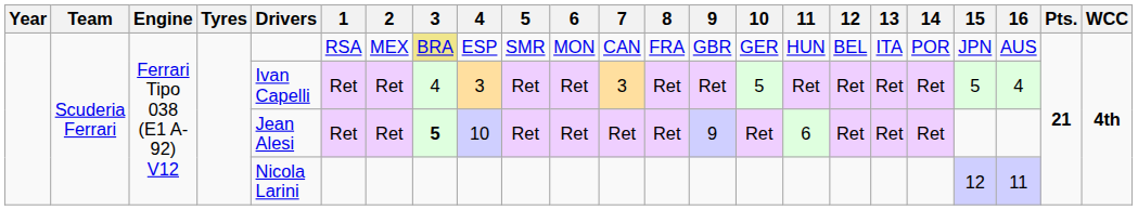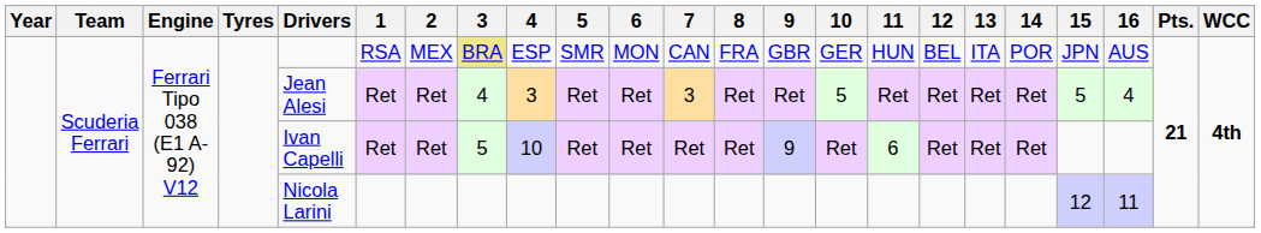row 3 | Drivers: Ivan Capelli -> Jean Alesi
row 4 | Drivers: Jean Alesi -> Ivan Capelli
row 4 | 3: bold -> normal
